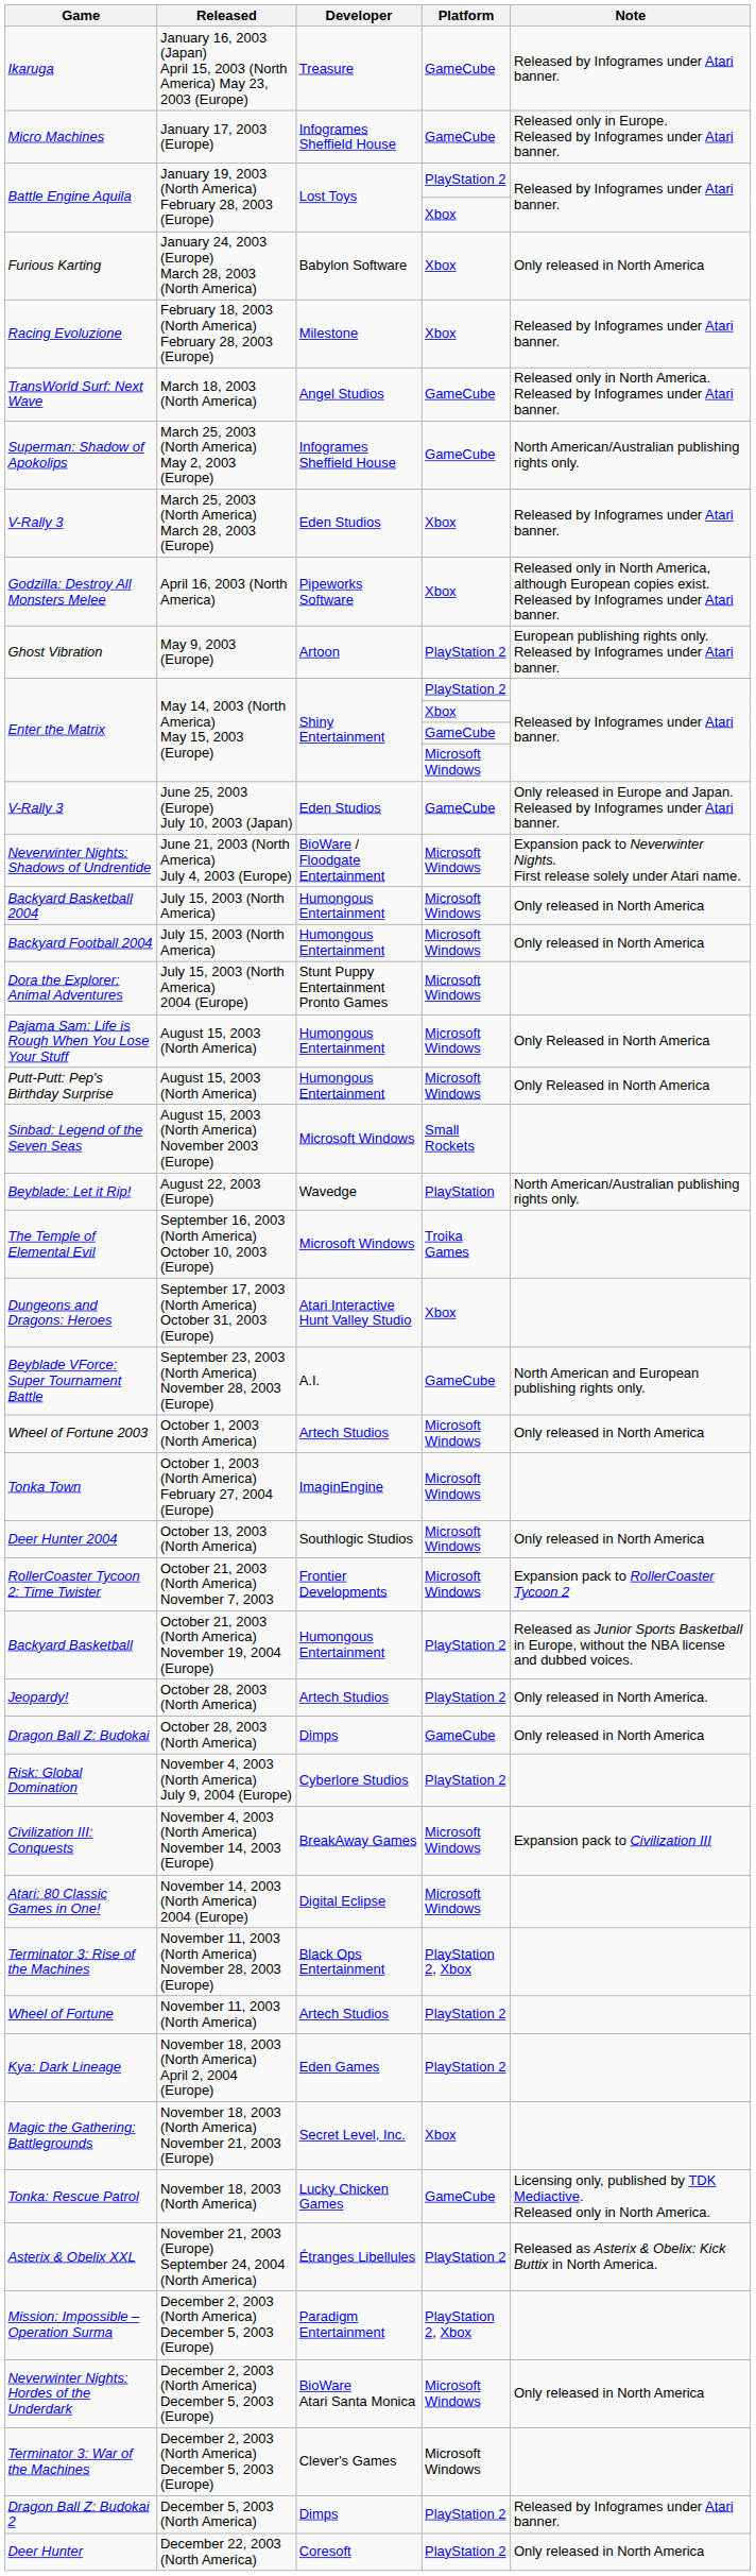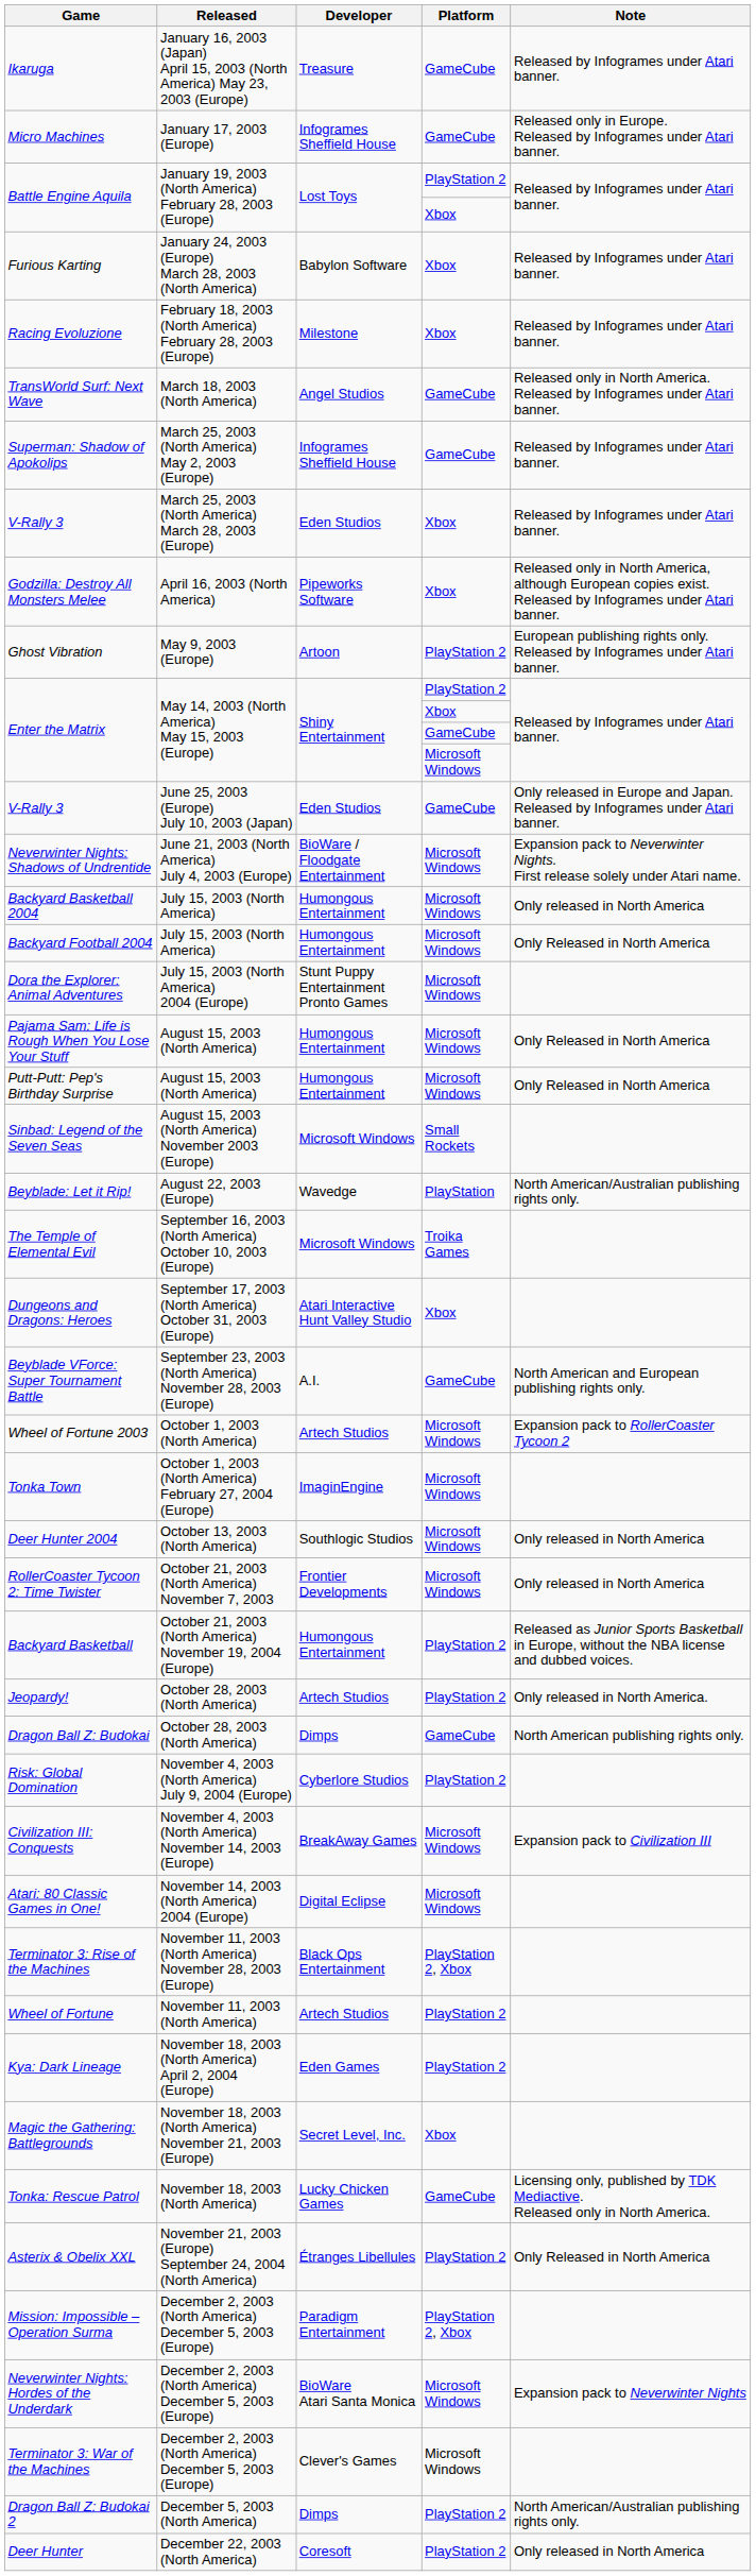Furious Karting | Note: Only released in North America -> Released by Infogrames under Atari banner.
Superman: Shadow of Apokolips | Note: North American/Australian publishing rights only. -> Released by Infogrames under Atari banner.
Backyard Football 2004 | Note: Only released in North America -> Only Released in North America
Wheel of Fortune 2003 | Note: Only released in North America -> Expansion pack to RollerCoaster Tycoon 2
RollerCoaster Tycoon 2: Time Twister | Note: Expansion pack to RollerCoaster Tycoon 2 -> Only released in North America
Dragon Ball Z: Budokai | Note: Only released in North America -> North American publishing rights only.
Asterix & Obelix XXL | Note: Released as Asterix & Obelix: Kick Buttix in North America. -> Only Released in North America
Neverwinter Nights: Hordes of the Underdark | Note: Only released in North America -> Expansion pack to Neverwinter Nights
Dragon Ball Z: Budokai 2 | Note: Released by Infogrames under Atari banner. -> North American/Australian publishing rights only.
